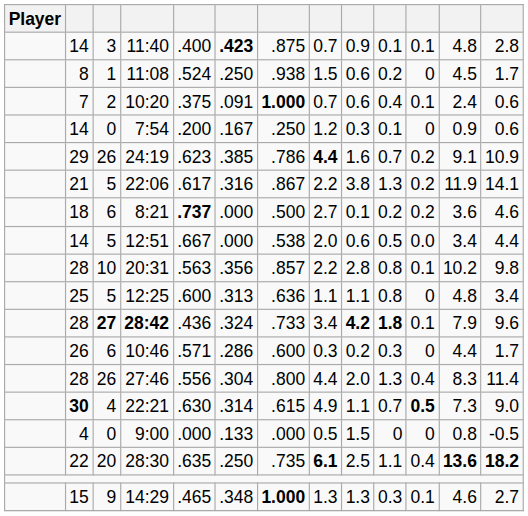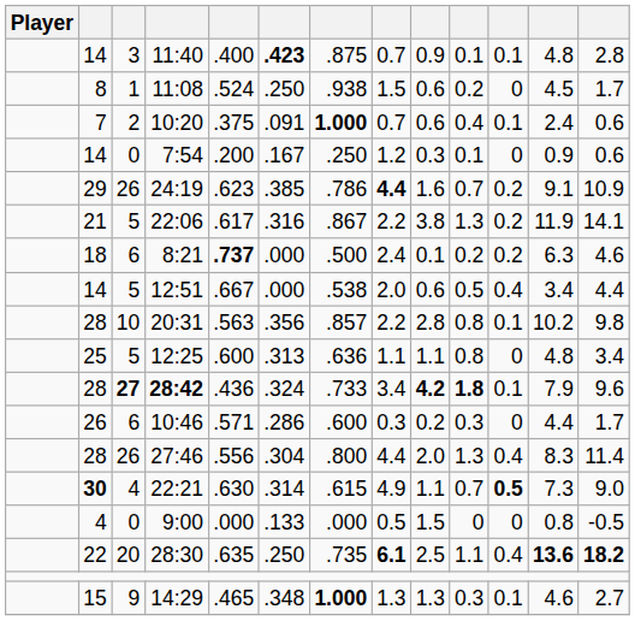8:21 | column 8: 2.7 -> 2.4
8:21 | column 12: 3.6 -> 6.3
12:51 | column 11: 0.0 -> 0.4
